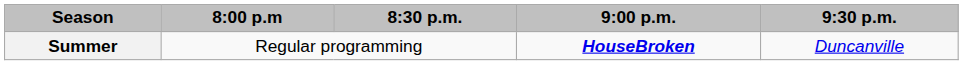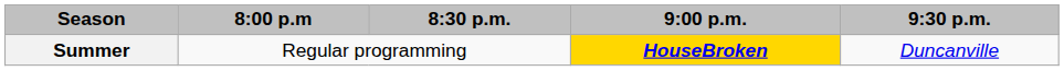Summer | 9:00 p.m.: no background -> gold background
